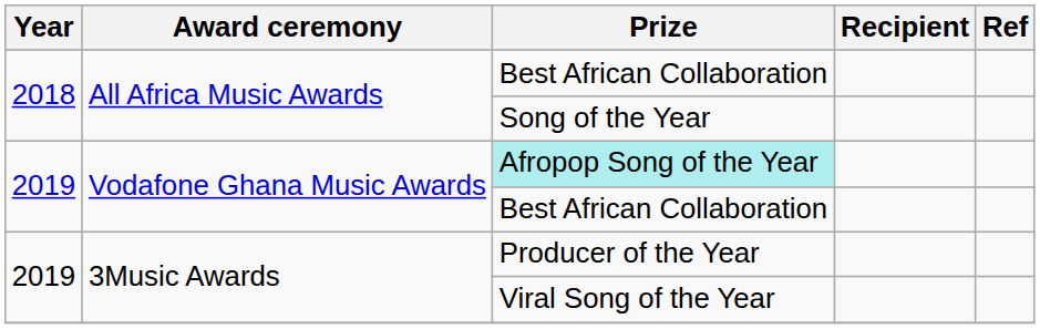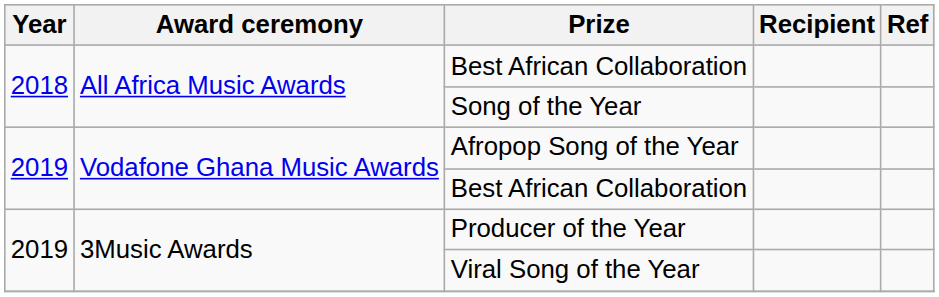Afropop Song of the Year | Prize: paleturquoise background -> no background
